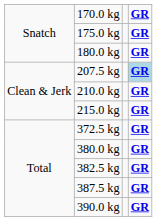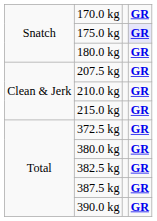175.0 kg | column 4: no background -> lavender background
207.5 kg | column 4: lightblue background -> no background
